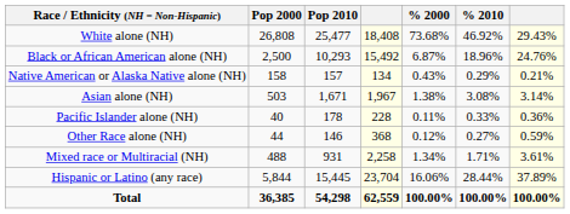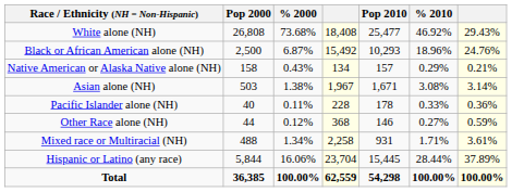columns swapped: Pop 2010 <-> % 2000
